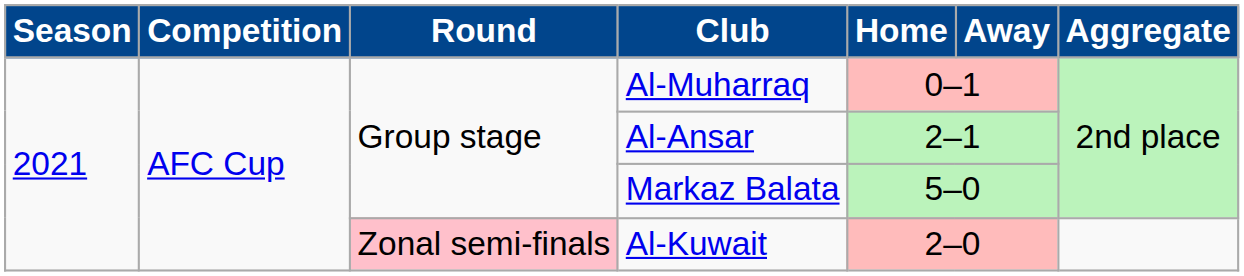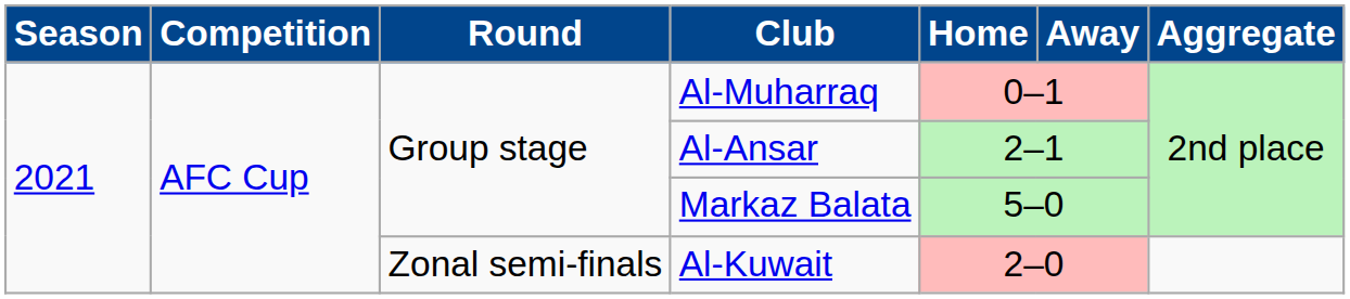Al-Kuwait | Round: pink background -> no background
